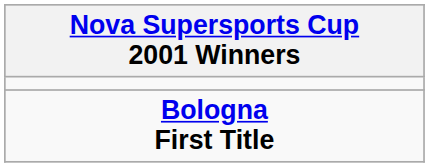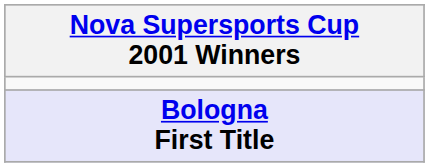row 3 | column 1: no background -> lavender background
